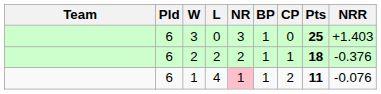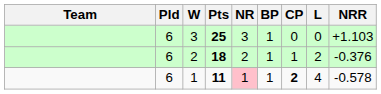columns swapped: L <-> Pts
row 2 | NRR: +1.403 -> +1.103
row 4 | CP: normal -> bold
row 4 | NRR: -0.076 -> -0.578
